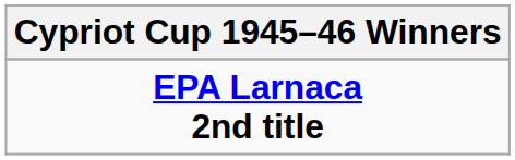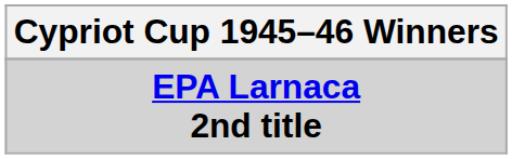row 2 | column 1: no background -> lightgrey background
